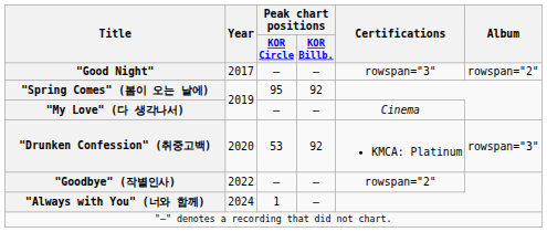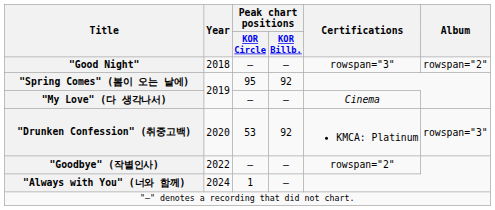"Good Night" | Year: 2017 -> 2018
